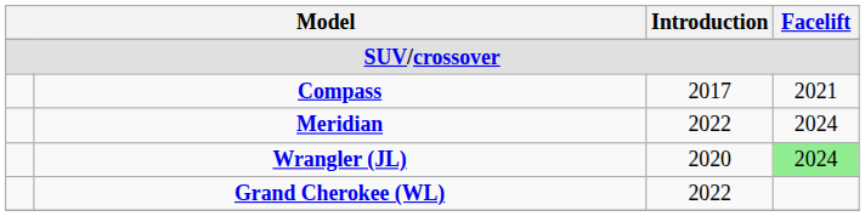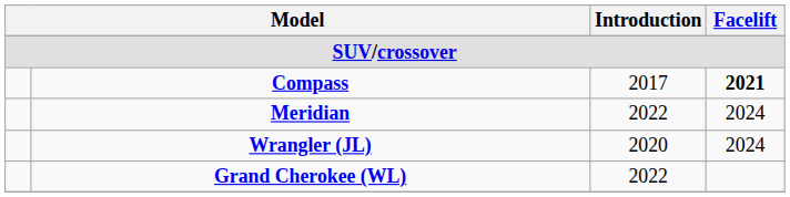Compass | Facelift: normal -> bold
Wrangler (JL) | Facelift: lightgreen background -> no background
